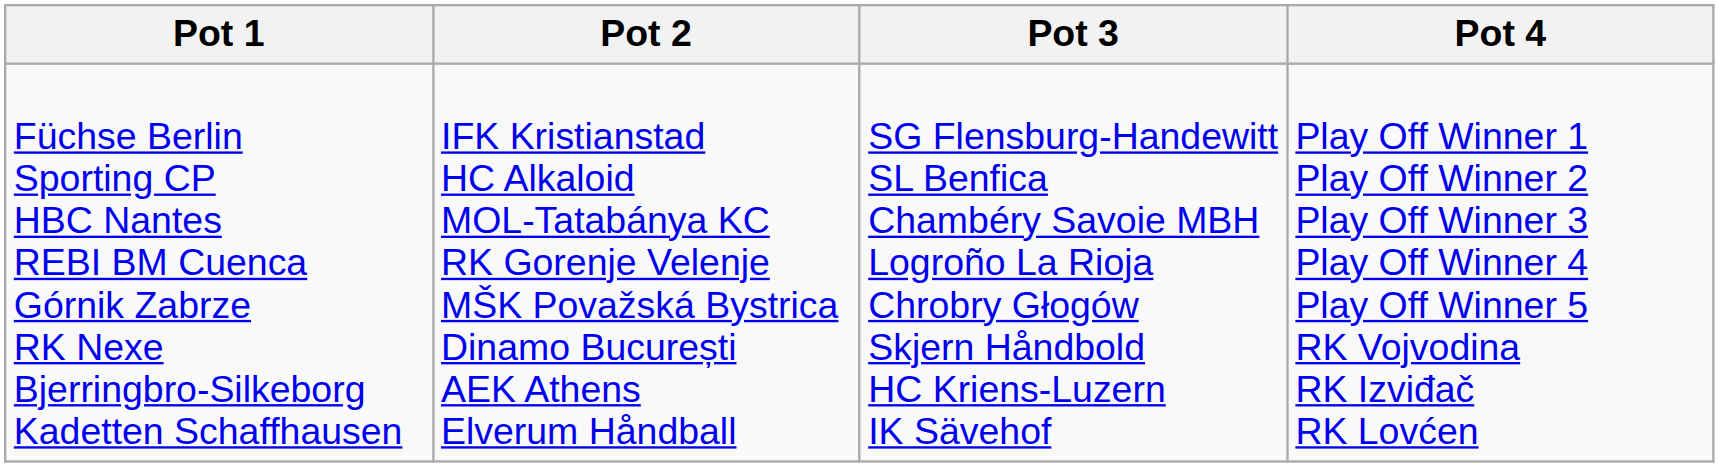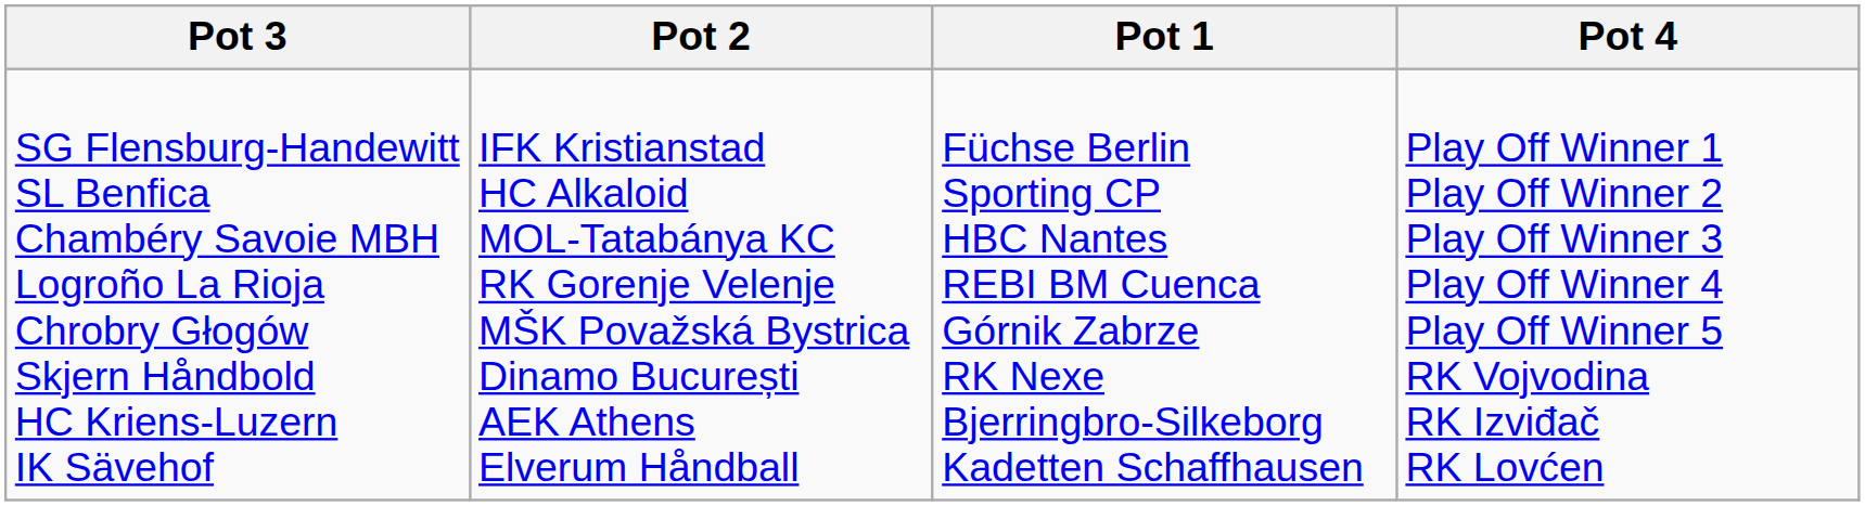columns swapped: Pot 1 <-> Pot 3
